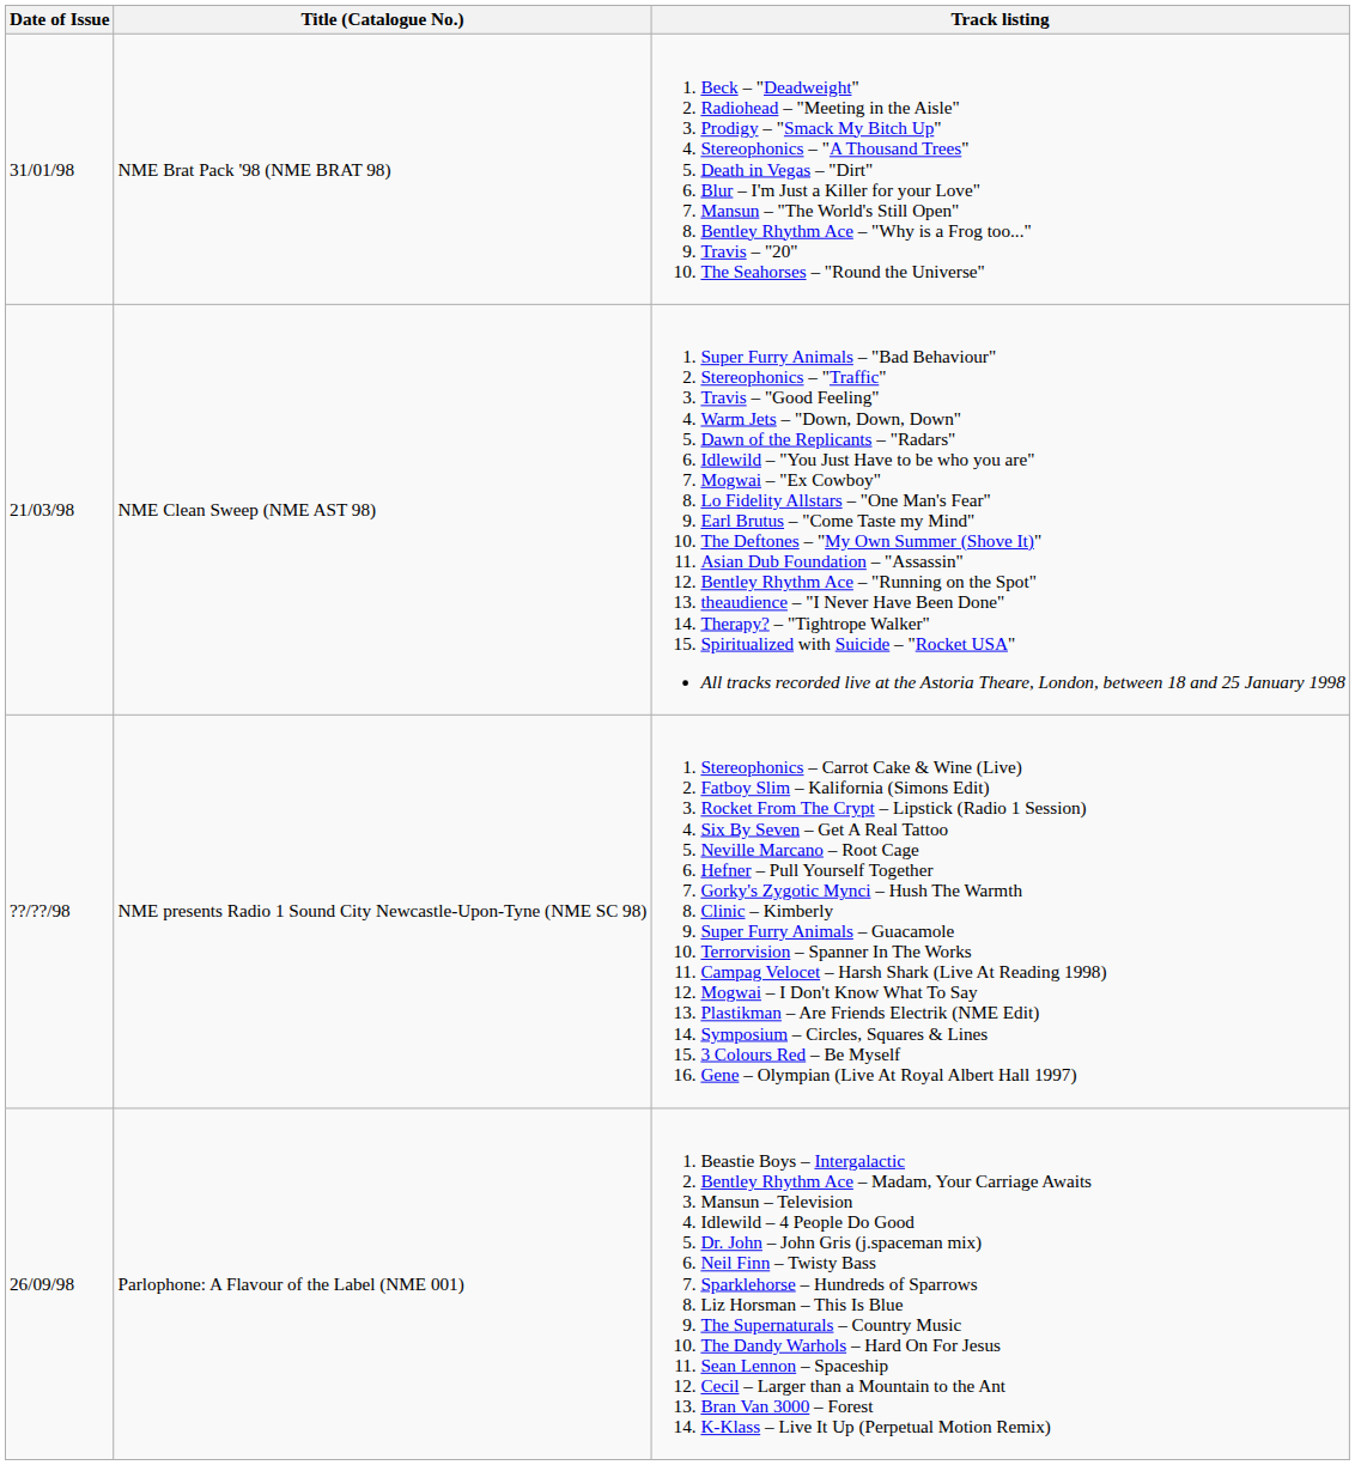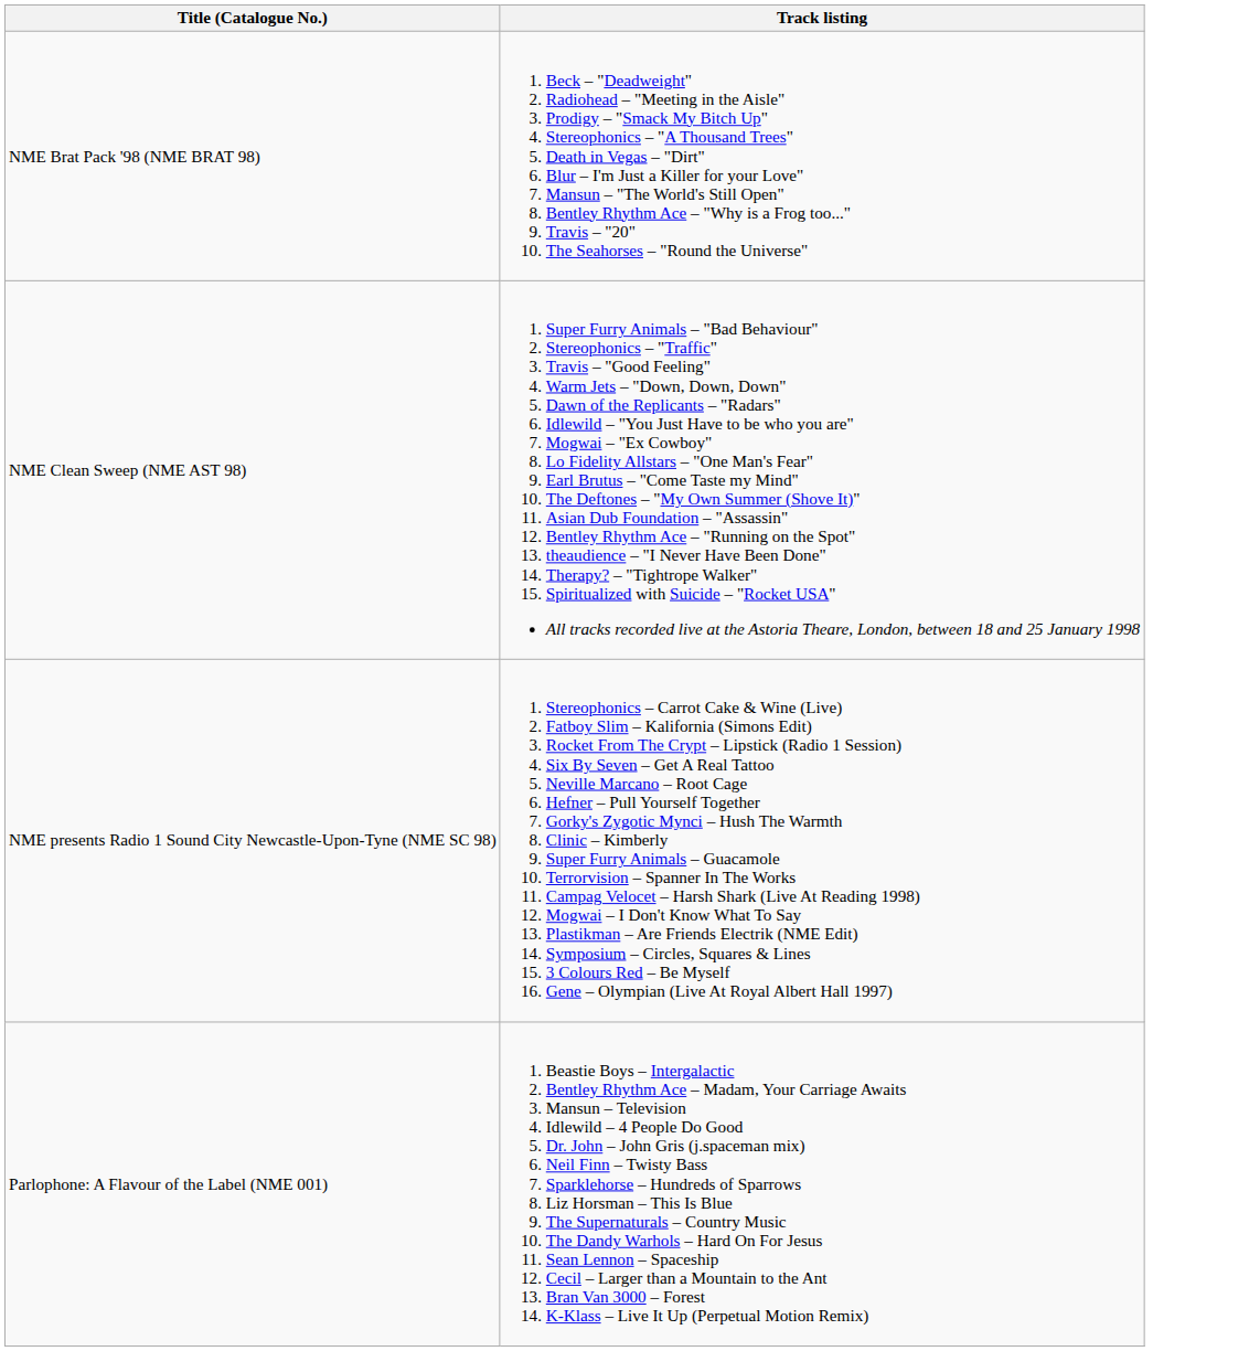- column: Date of Issue | 31/01/98 | 21/03/98 | ??/??/98 | 26/09/98
